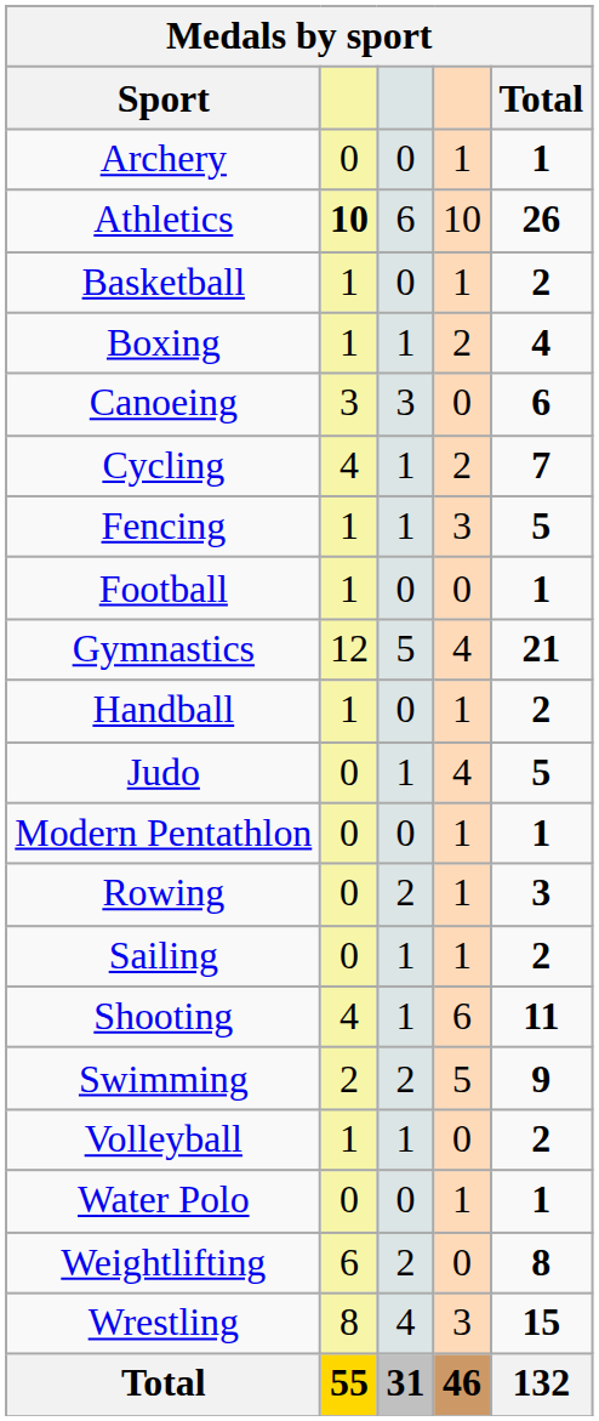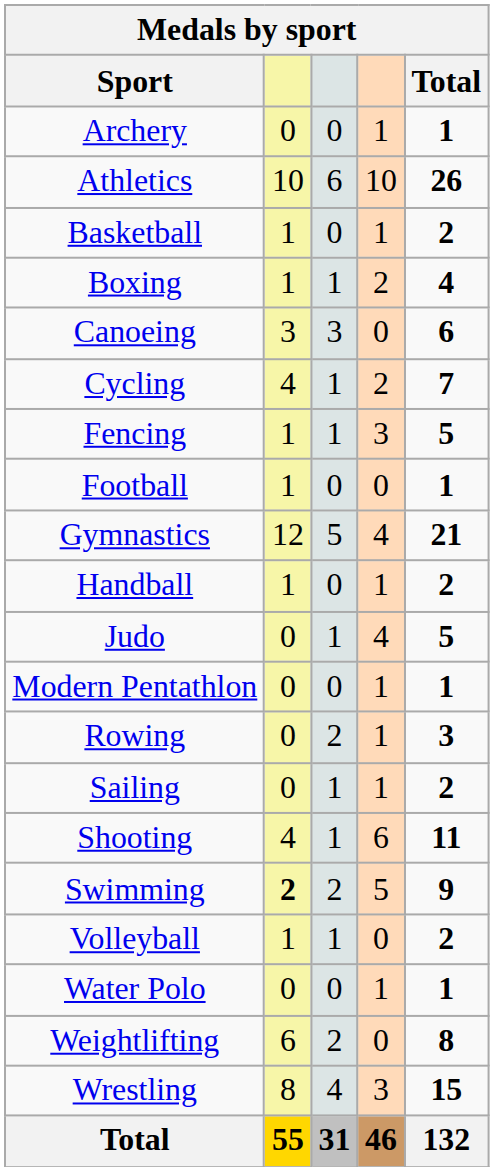Athletics | column 2: bold -> normal
Swimming | column 2: normal -> bold
